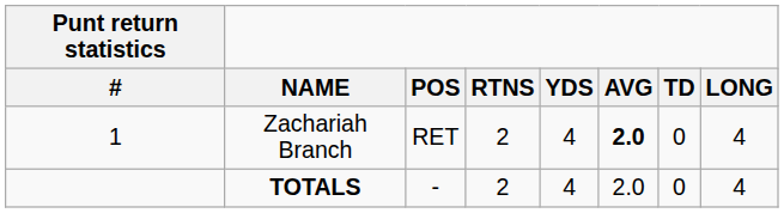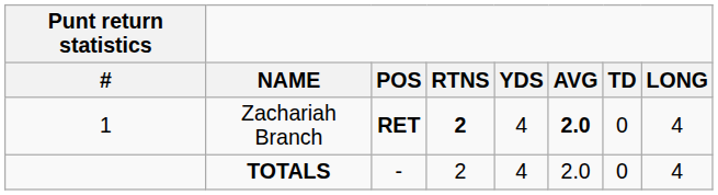Zachariah Branch | POS: normal -> bold
Zachariah Branch | RTNS: normal -> bold
